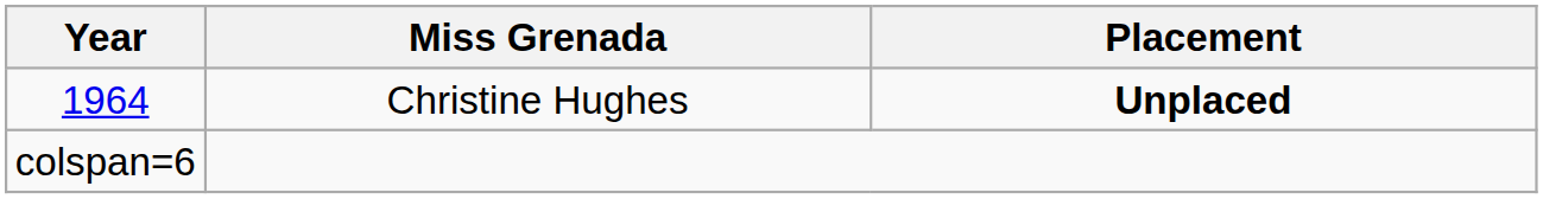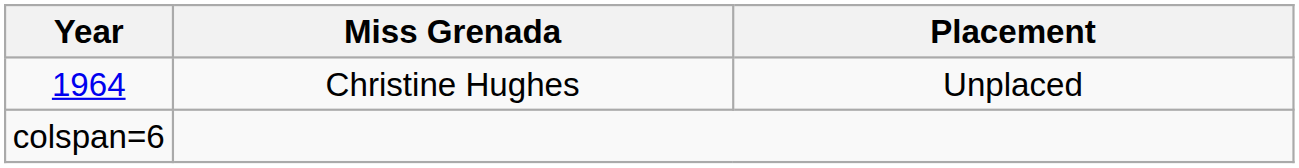1964 | Placement: bold -> normal
